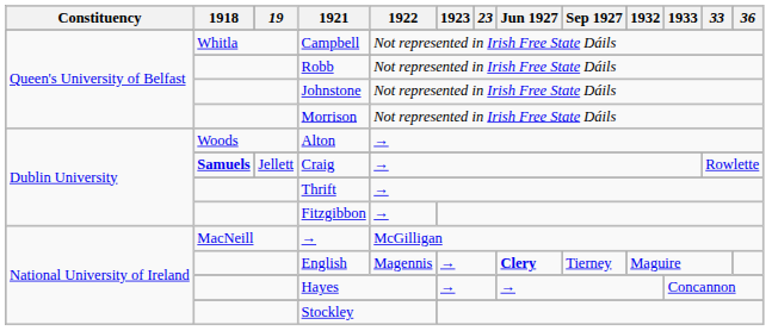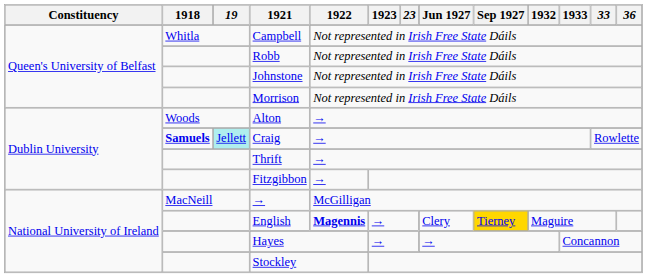Craig | 19: no background -> paleturquoise background
English | 1922: normal -> bold
English | Jun 1927: bold -> normal
English | Sep 1927: no background -> gold background
